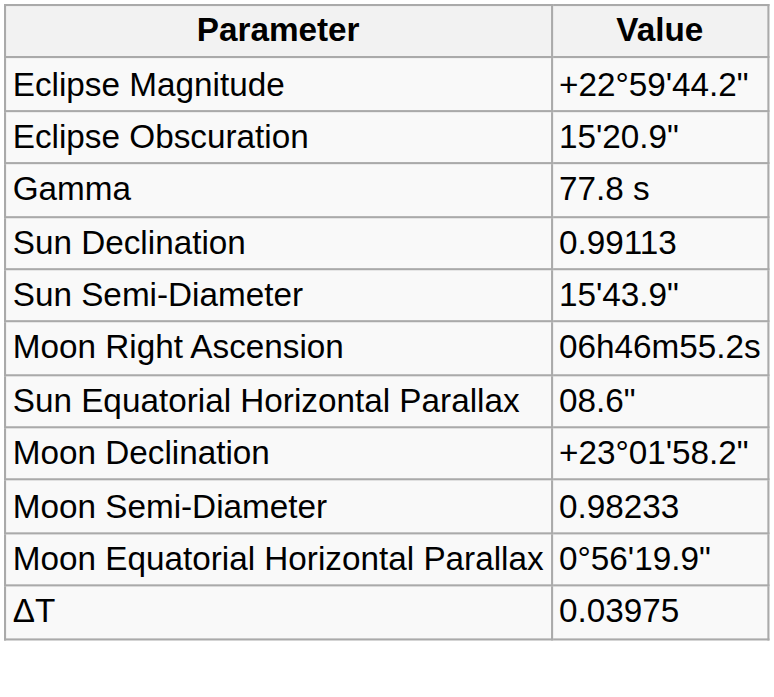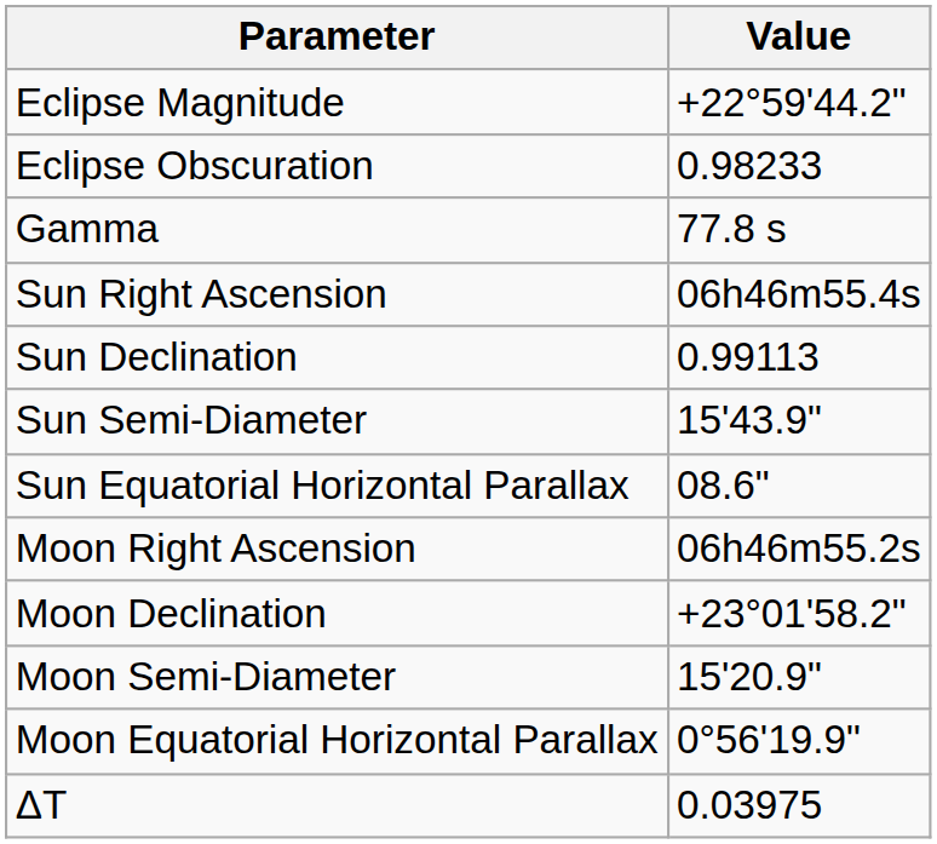Eclipse Obscuration | Value: 15'20.9" -> 0.98233
+ row: Sun Right Ascension | 06h46m55.4s
rows swapped: Sun Equatorial Horizontal Parallax <-> Moon Right Ascension
Moon Semi-Diameter | Value: 0.98233 -> 15'20.9"
